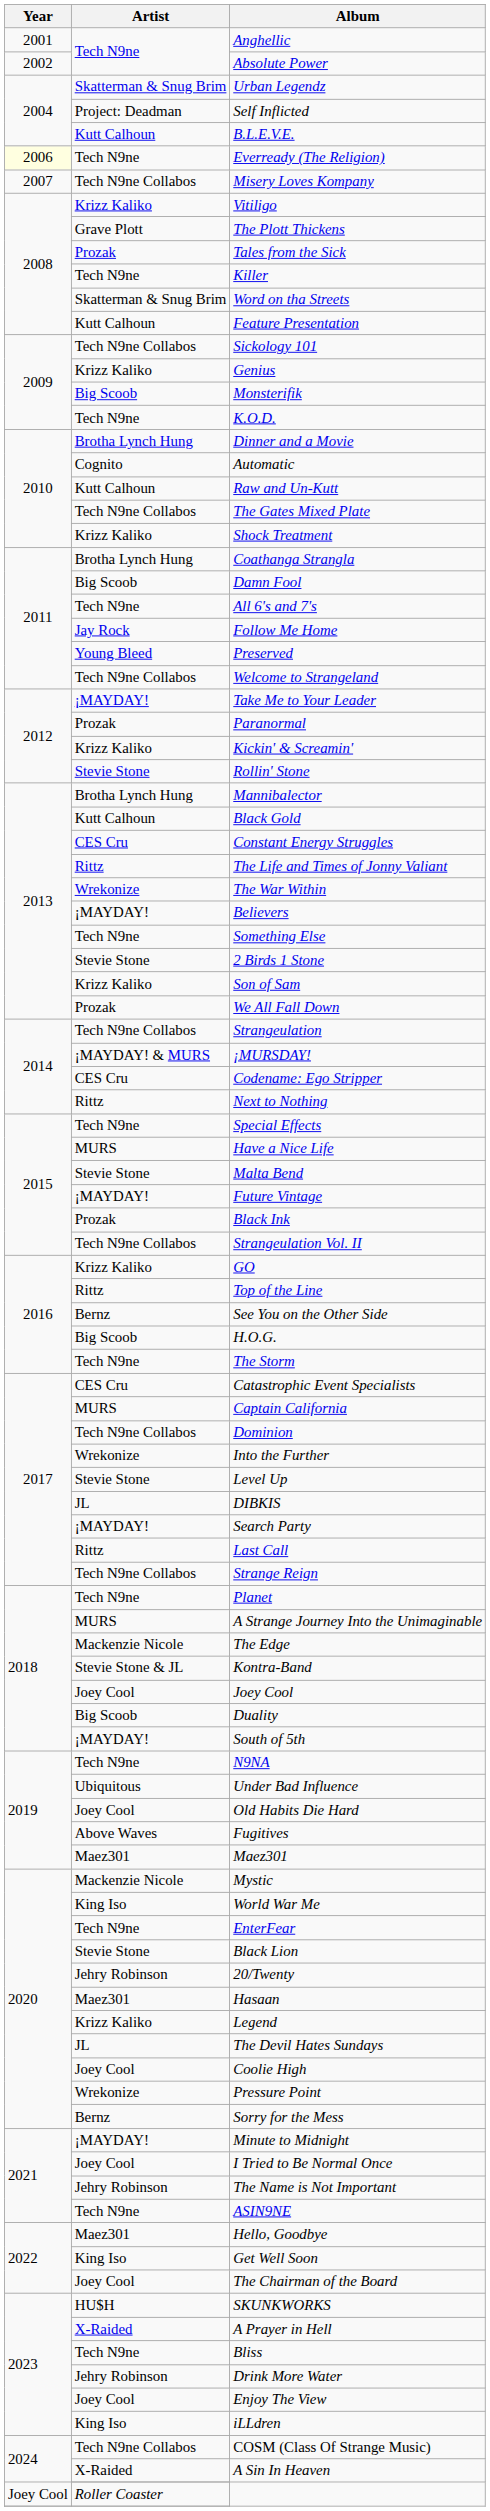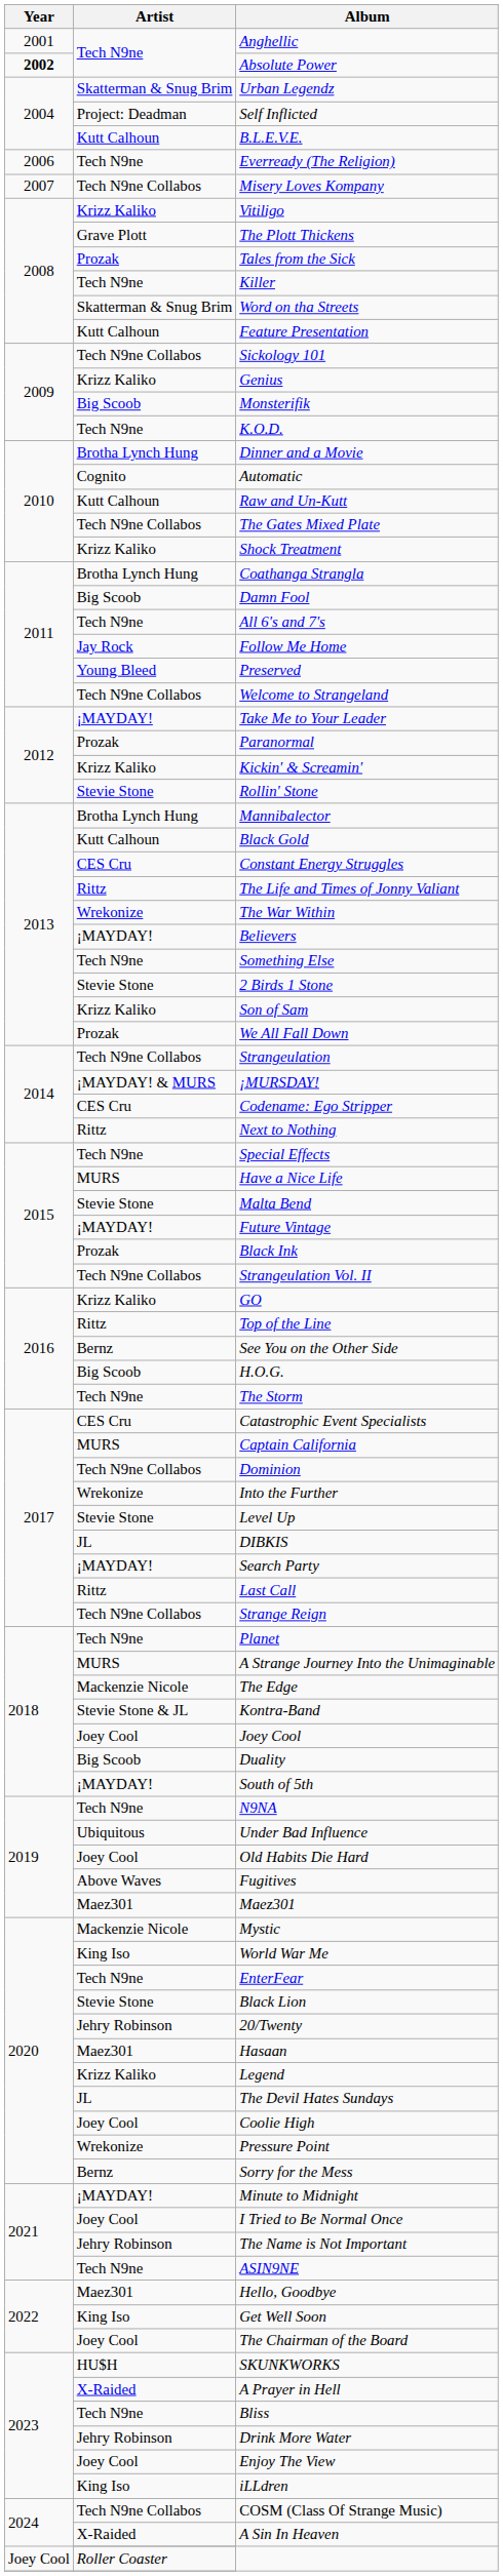Absolute Power | Year: normal -> bold
Everready (The Religion) | Year: lightyellow background -> no background
